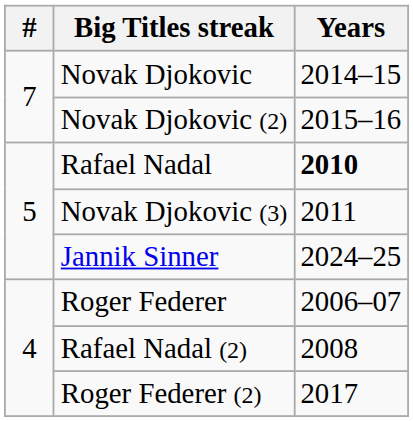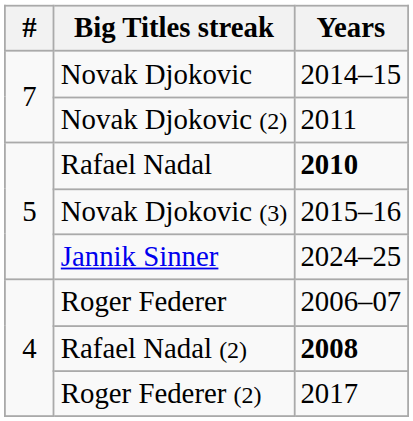Novak Djokovic (2) | Years: 2015–16 -> 2011
Novak Djokovic (3) | Years: 2011 -> 2015–16
Rafael Nadal (2) | Years: normal -> bold
